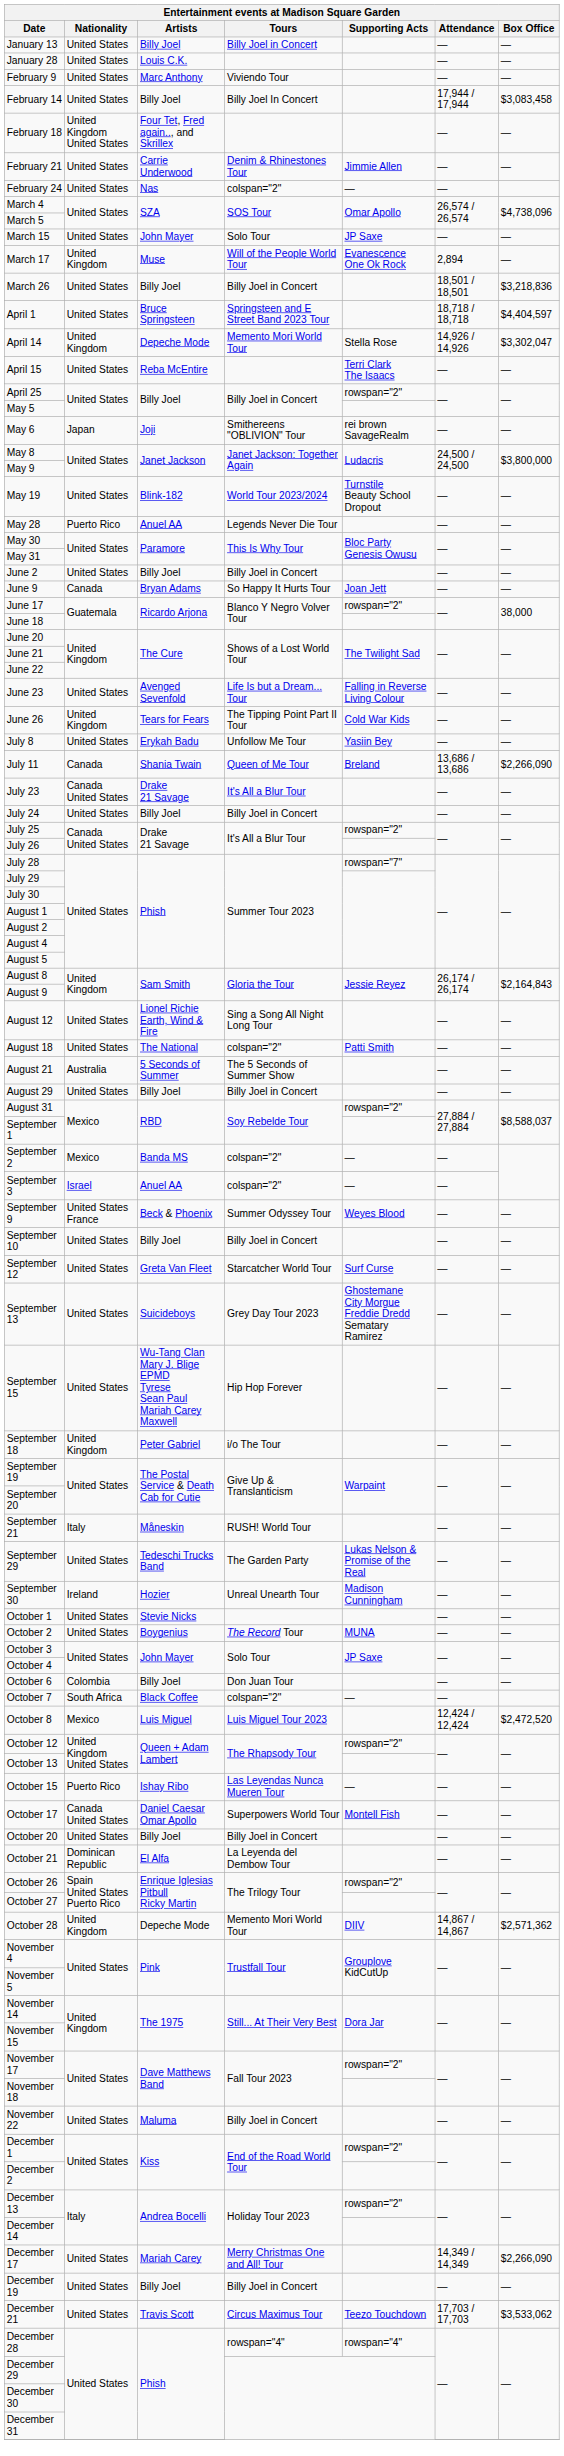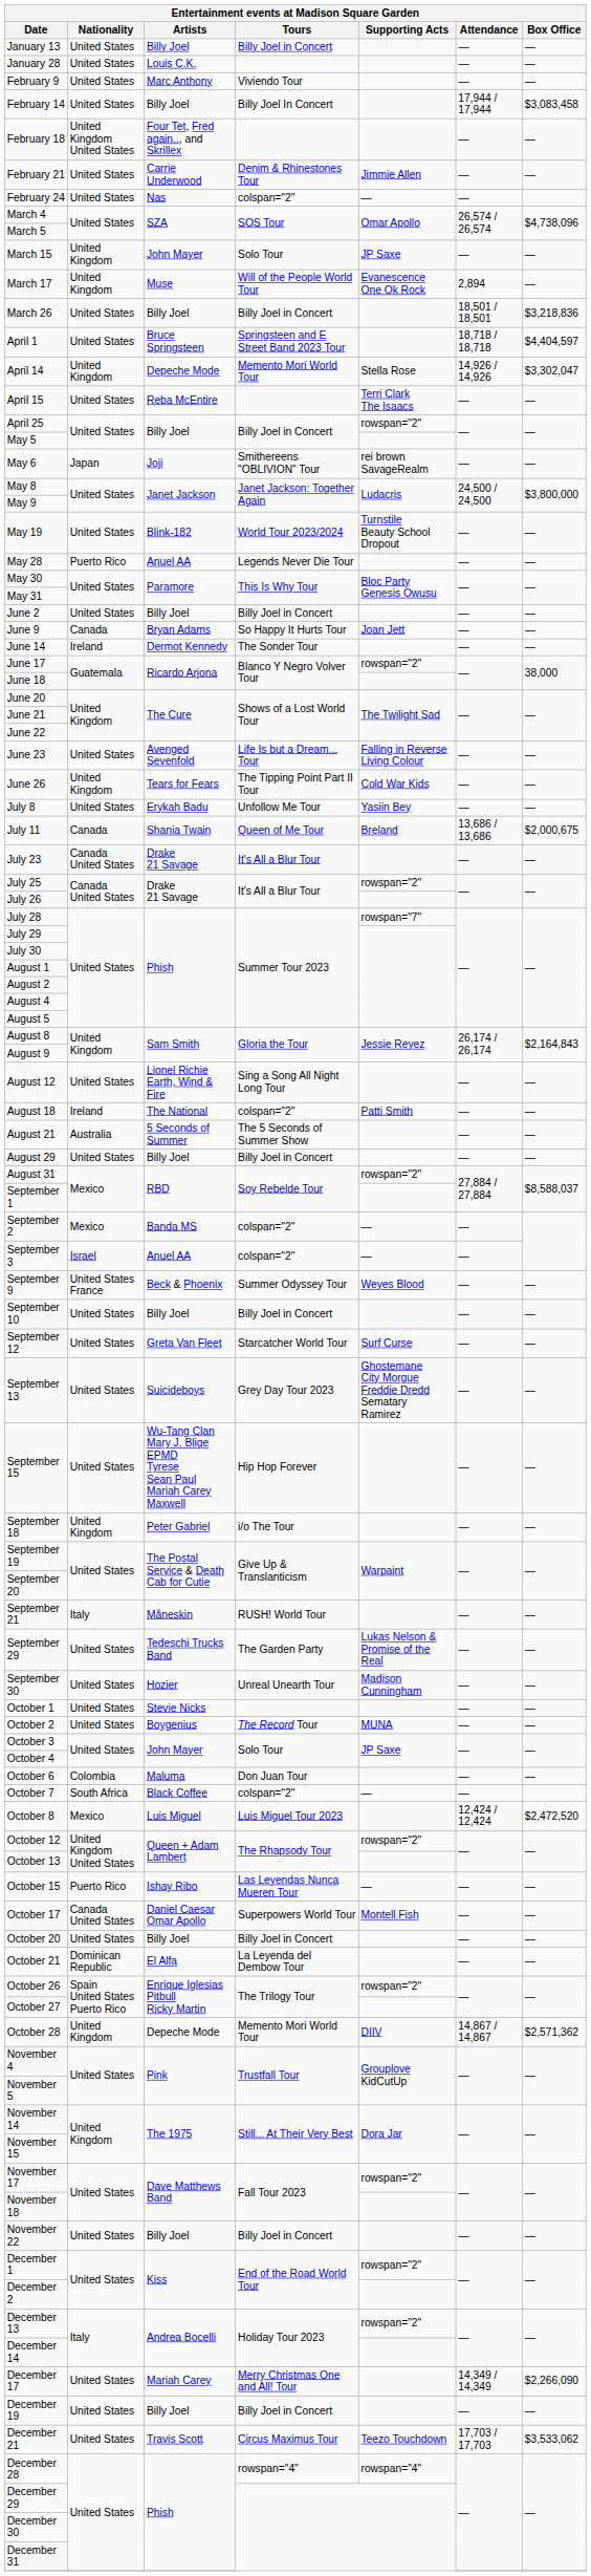March 15 | Nationality: United States -> United Kingdom
+ row: June 14 | Ireland | Dermot Kennedy | The Sonder Tour | — | —
July 11 | Box Office: $2,266,090 -> $2,000,675
- row: July 24 | United States | Billy Joel | Billy Joel in Concert | — | —
August 18 | Nationality: United States -> Ireland
September 30 | Nationality: Ireland -> United States
October 6 | Artists: Billy Joel -> Maluma
November 22 | Artists: Maluma -> Billy Joel
